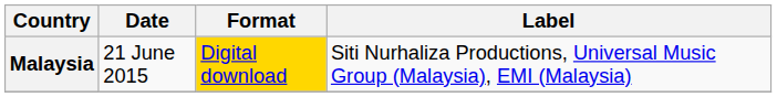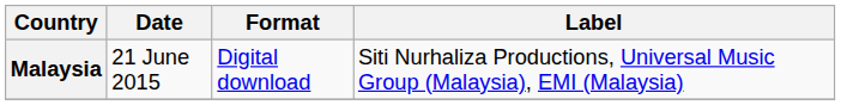Malaysia | Format: gold background -> no background
